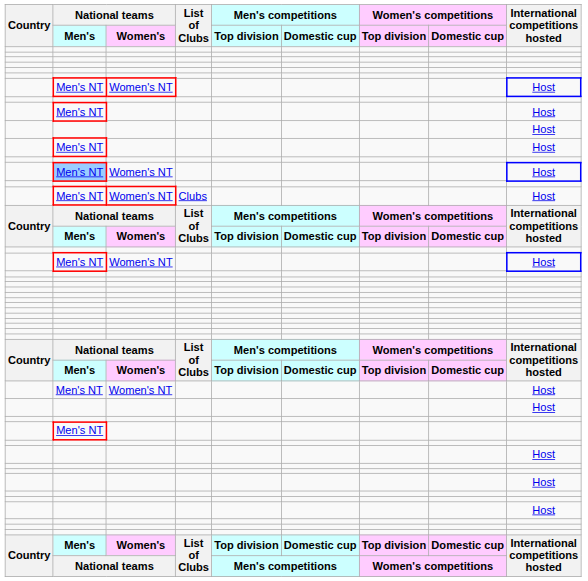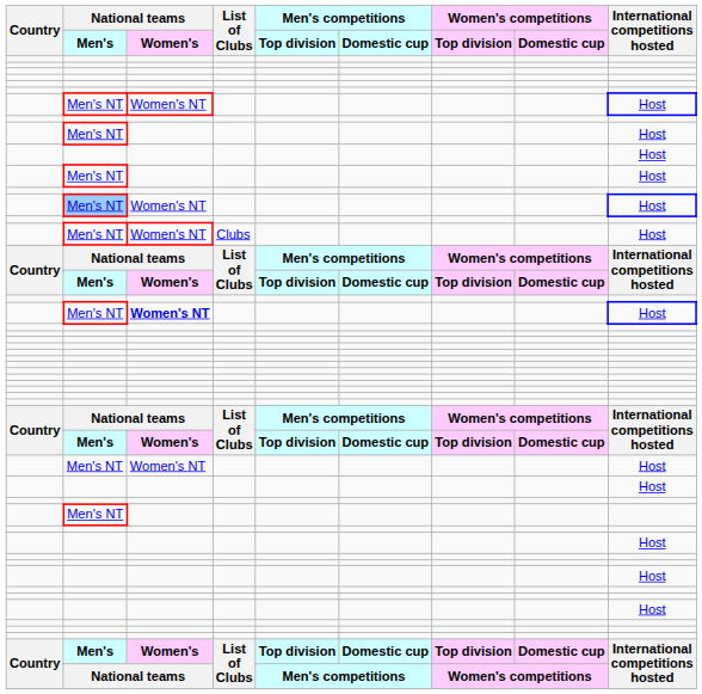row 21 | National teams / Women's: normal -> bold
